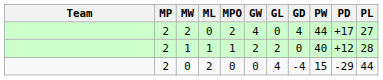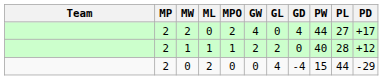columns swapped: PL <-> PD
